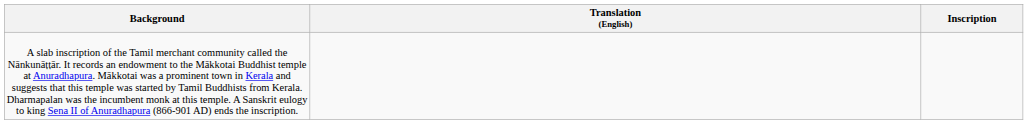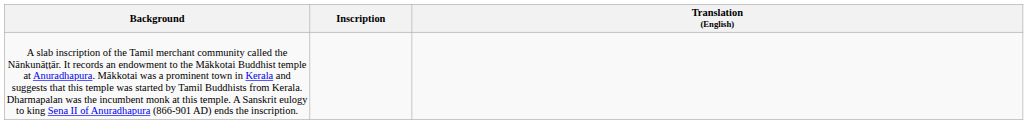columns swapped: Translation (English) <-> Inscription
